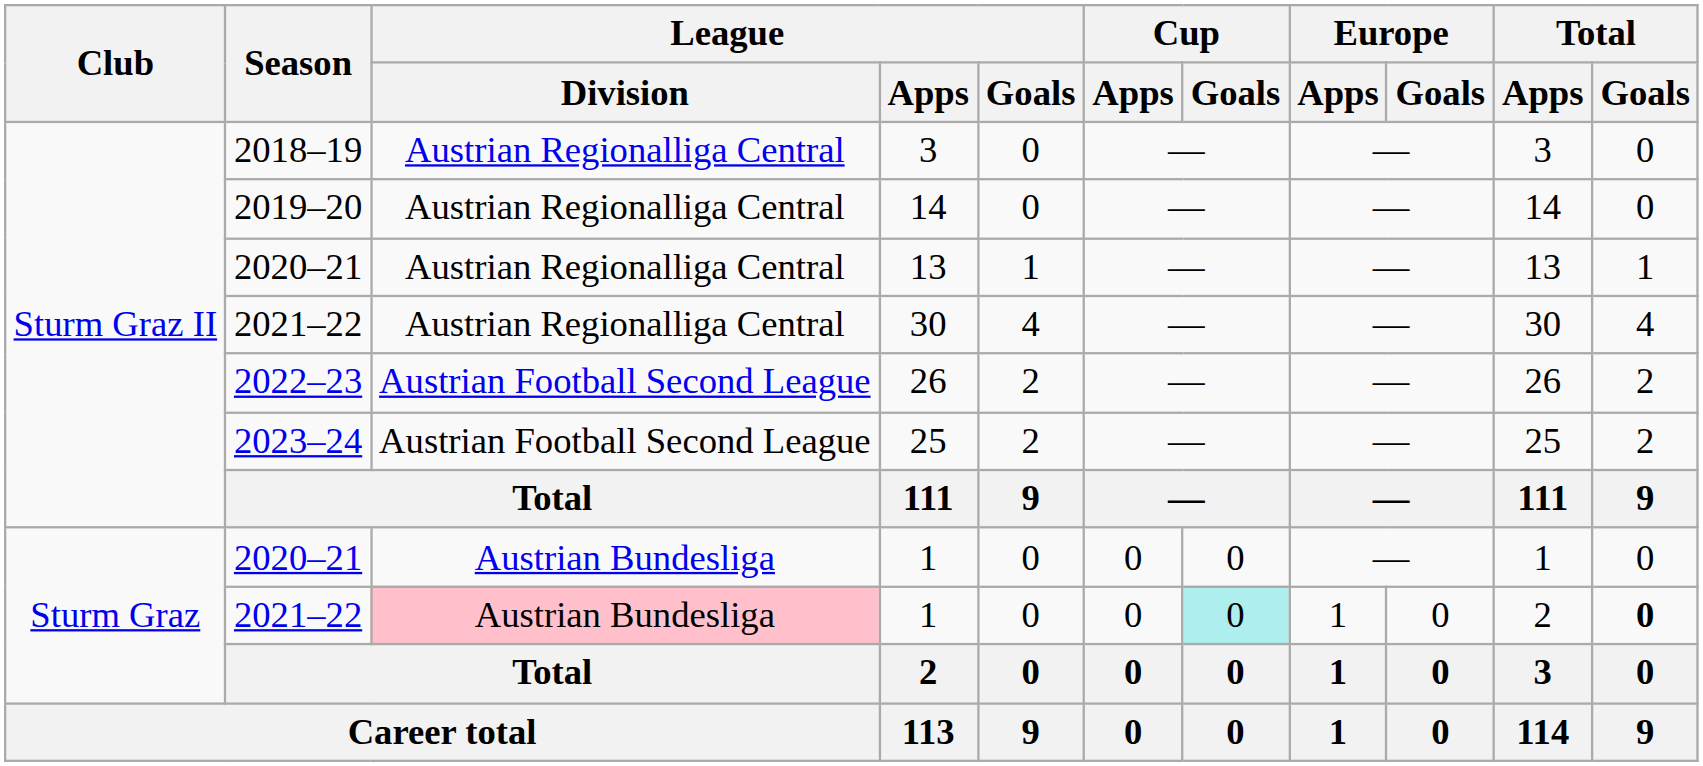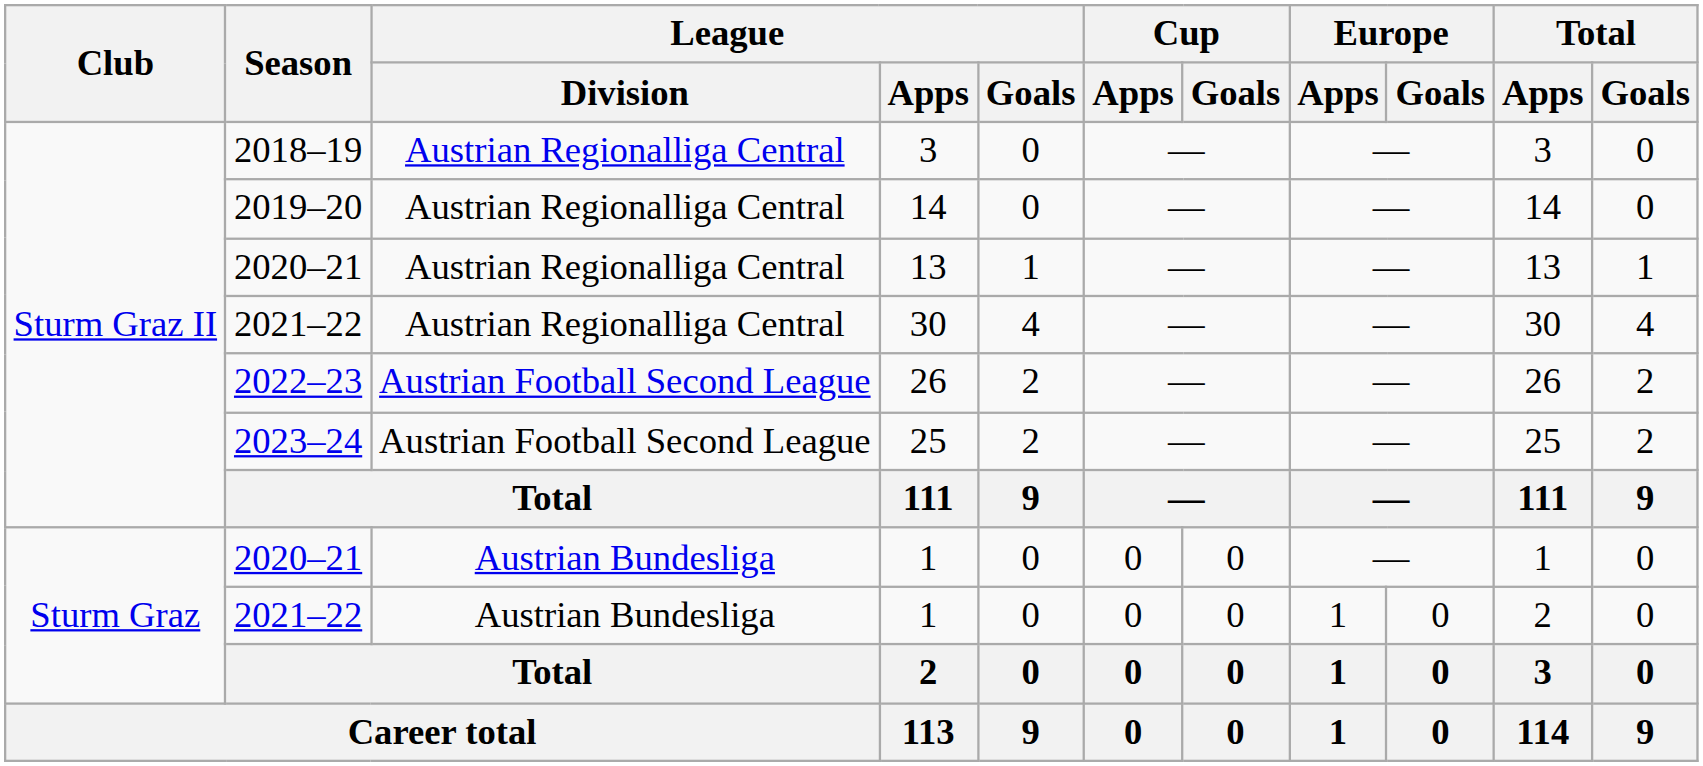2021–22 / 1 | League / Division: pink background -> no background
2021–22 / 1 | Cup / Goals: paleturquoise background -> no background
2021–22 / 1 | Total / Goals: bold -> normal
